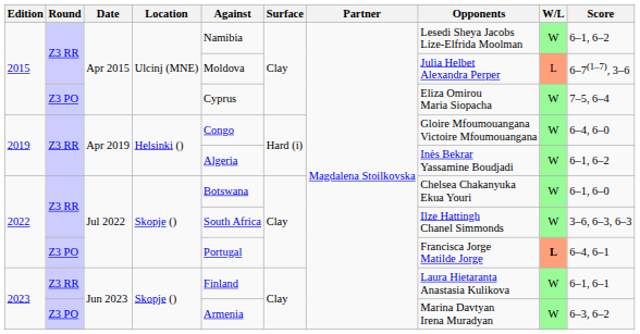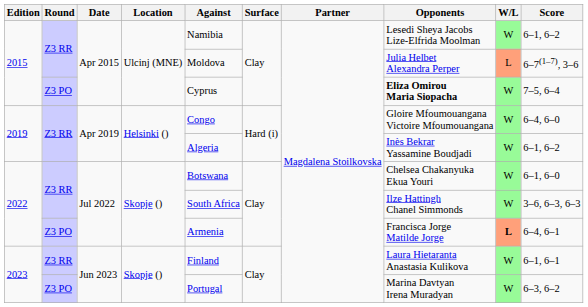2015 / Z3 PO | Opponents: normal -> bold
2022 / Z3 PO | Against: Portugal -> Armenia
2023 / Z3 PO | Against: Armenia -> Portugal
